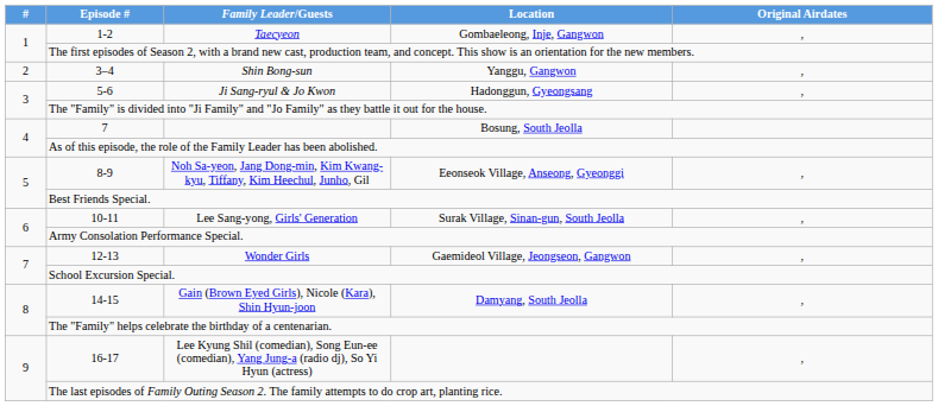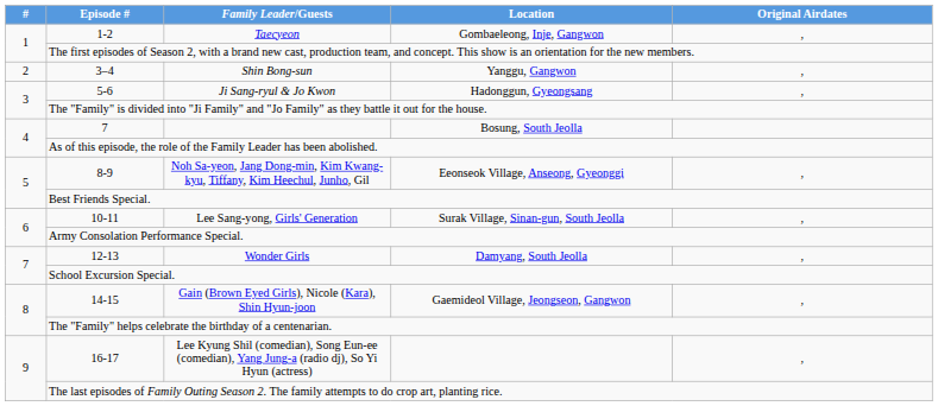Wonder Girls | Location: Gaemideol Village, Jeongseon, Gangwon -> Damyang, South Jeolla
Gain (Brown Eyed Girls), Nicole (Kara), Shin Hyun-joon | Location: Damyang, South Jeolla -> Gaemideol Village, Jeongseon, Gangwon
